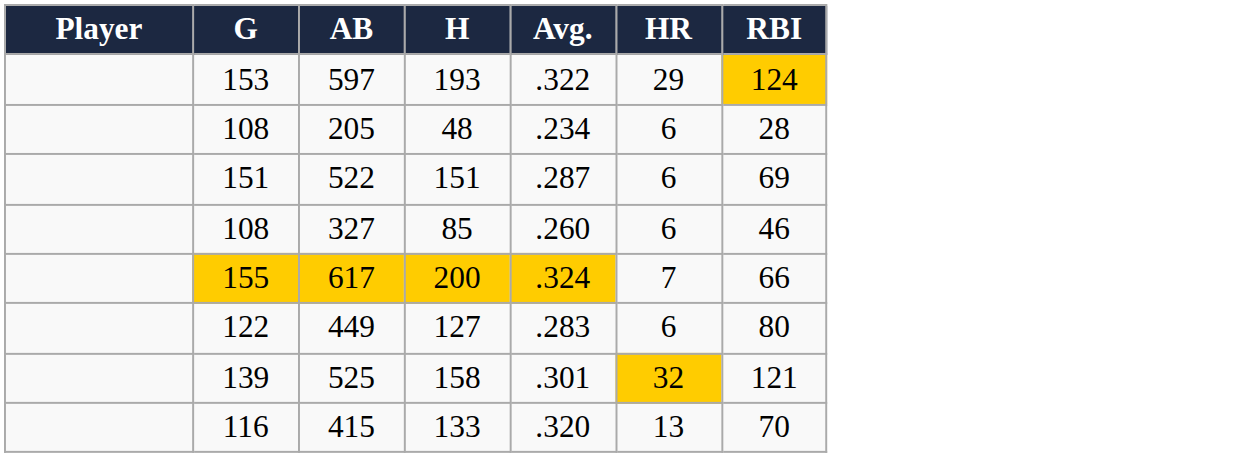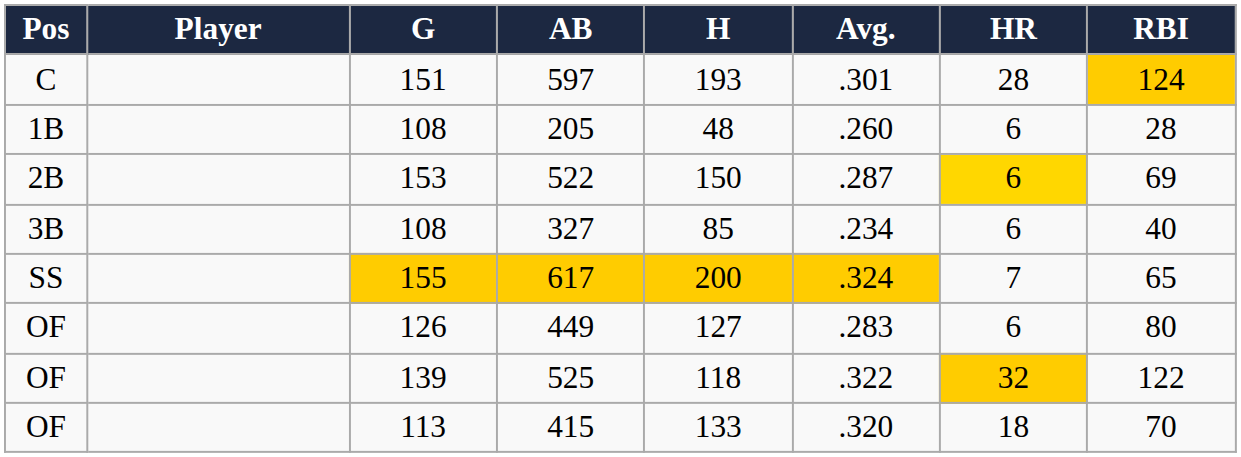+ column: Pos | C | 1B | 2B | 3B | SS | OF | OF | OF
597 | G: 153 -> 151
597 | Avg.: .322 -> .301
597 | HR: 29 -> 28
205 | Avg.: .234 -> .260
522 | G: 151 -> 153
522 | H: 151 -> 150
522 | HR: no background -> gold background
327 | Avg.: .260 -> .234
327 | RBI: 46 -> 40
617 | RBI: 66 -> 65
449 | G: 122 -> 126
525 | H: 158 -> 118
525 | Avg.: .301 -> .322
525 | RBI: 121 -> 122
415 | G: 116 -> 113
415 | HR: 13 -> 18
